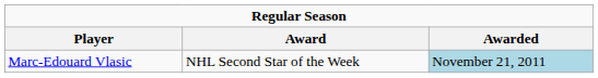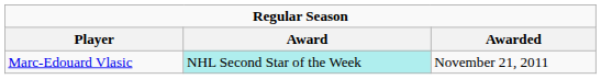Marc-Edouard Vlasic | Award: no background -> paleturquoise background
Marc-Edouard Vlasic | Awarded: lightblue background -> no background
